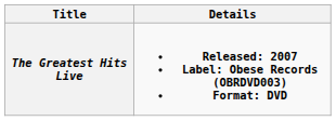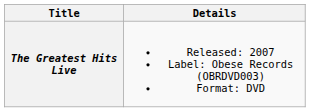The Greatest Hits Live | Details: bold -> normal
